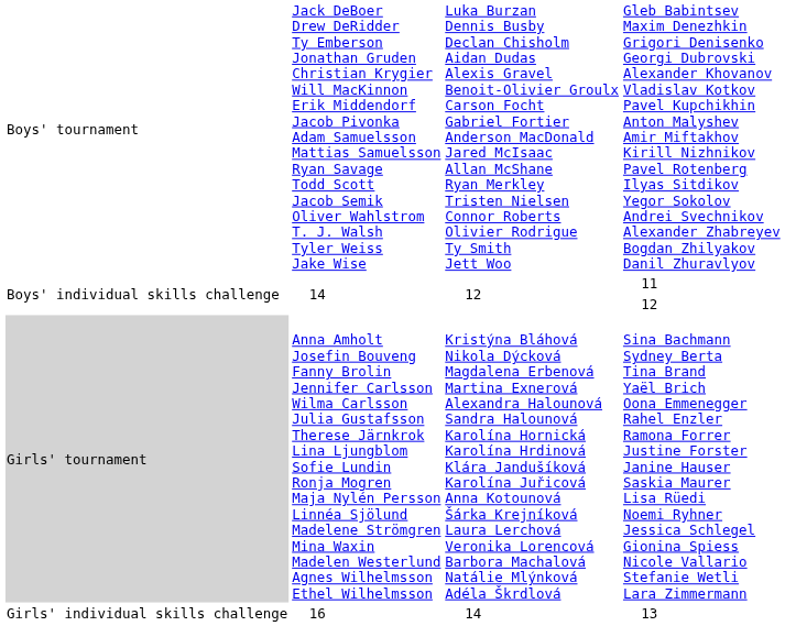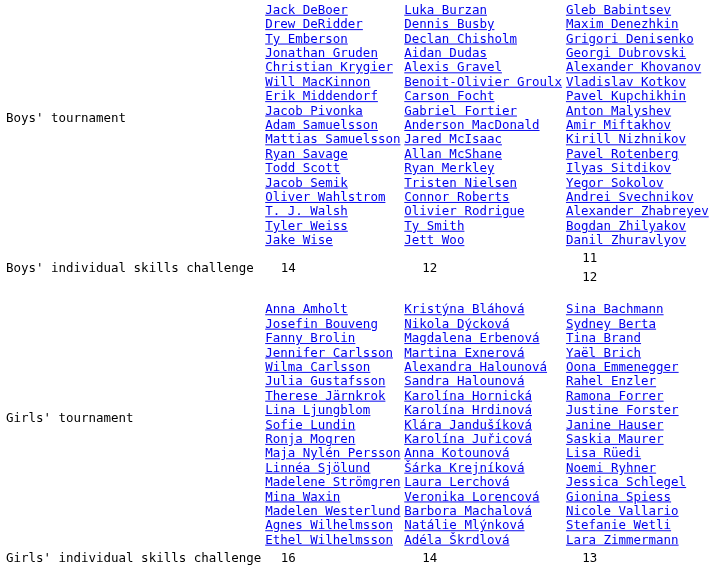Girls' tournament | column 1: lightgrey background -> no background
